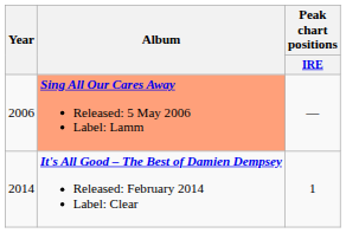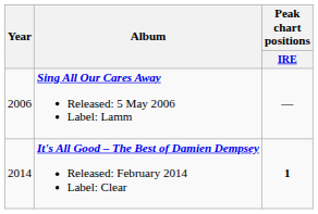row 3 | Album: lightsalmon background -> no background
row 4 | Peak chart positions / IRE: normal -> bold
